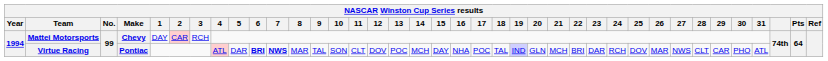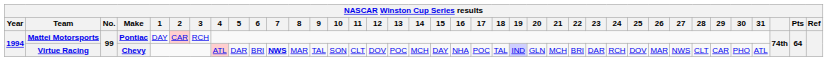Mattei Motorsports | Make: Chevy -> Pontiac
Virtue Racing | Make: Pontiac -> Chevy
Virtue Racing | 6: bold -> normal
